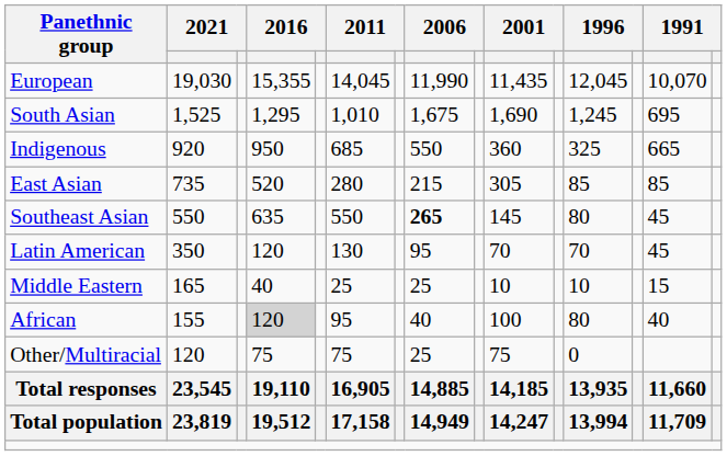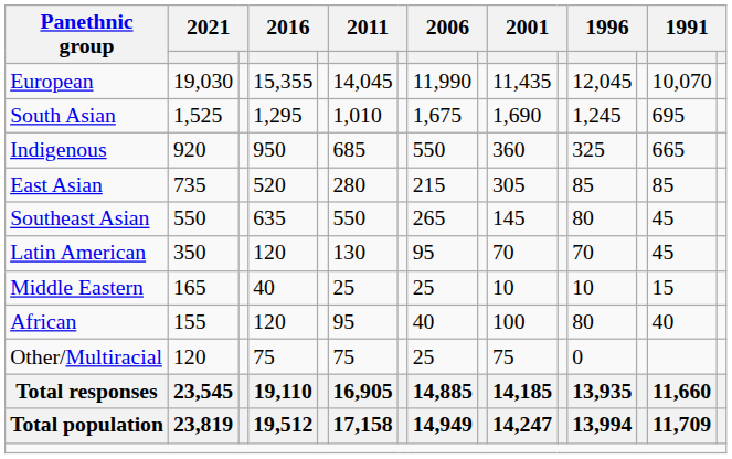Southeast Asian | column 8: bold -> normal
African | column 4: lightgrey background -> no background
